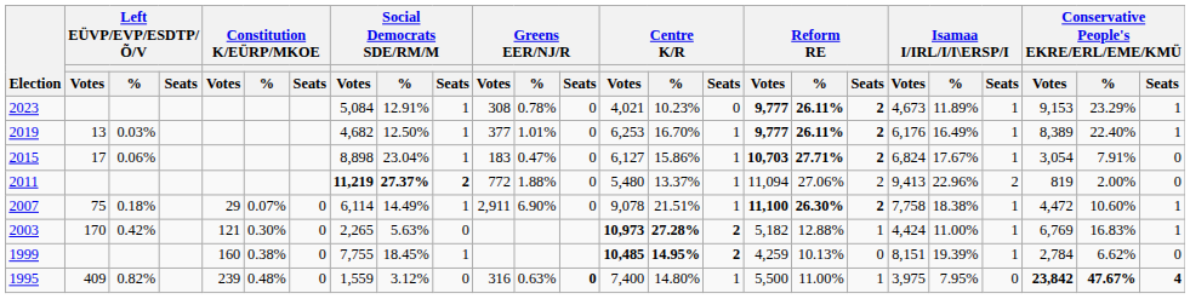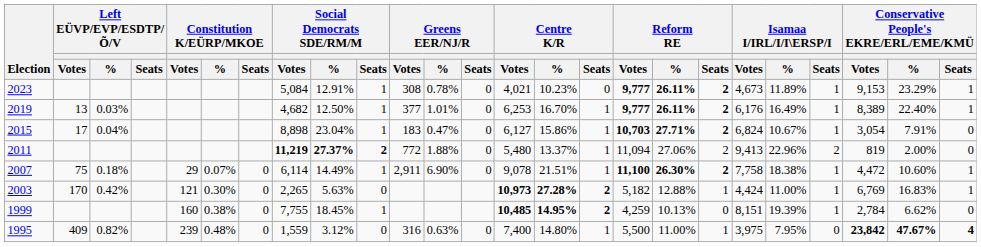2015 | Left EÜVP/EVP/ESDTP/Õ/V / %: 0.06% -> 0.04%
2015 | Isamaa I/IRL/I/I\ERSP/I / %: 17.67% -> 10.67%
1995 | Greens EER/NJ/R / Seats: bold -> normal
